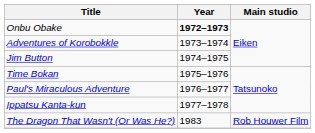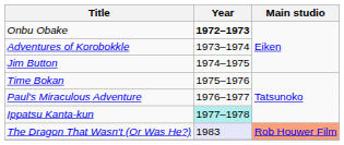Ippatsu Kanta-kun | Year: no background -> paleturquoise background
The Dragon That Wasn't (Or Was He?) | Year: no background -> lavender background
The Dragon That Wasn't (Or Was He?) | Main studio: no background -> lightsalmon background
